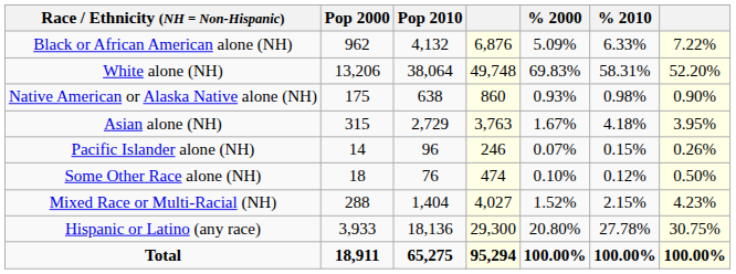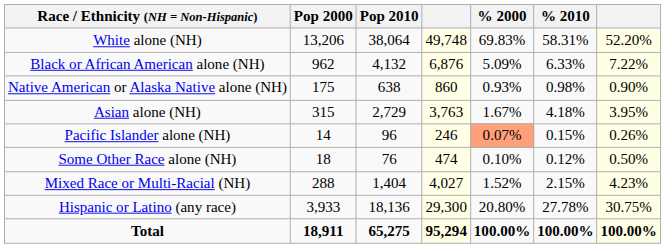rows swapped: White alone (NH) <-> Black or African American alone (NH)
Pacific Islander alone (NH) | % 2000: no background -> lightsalmon background
